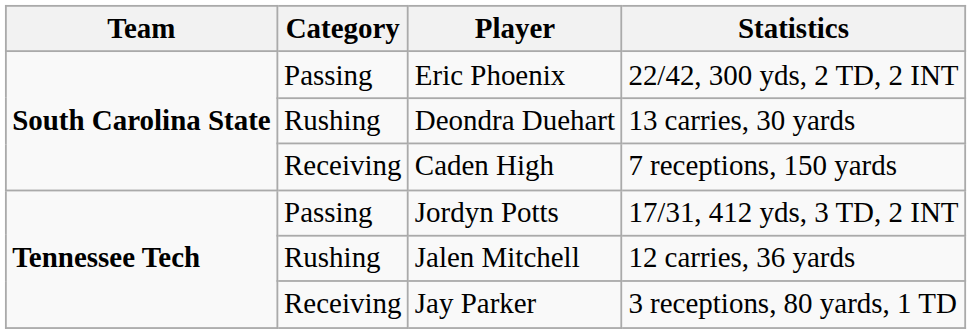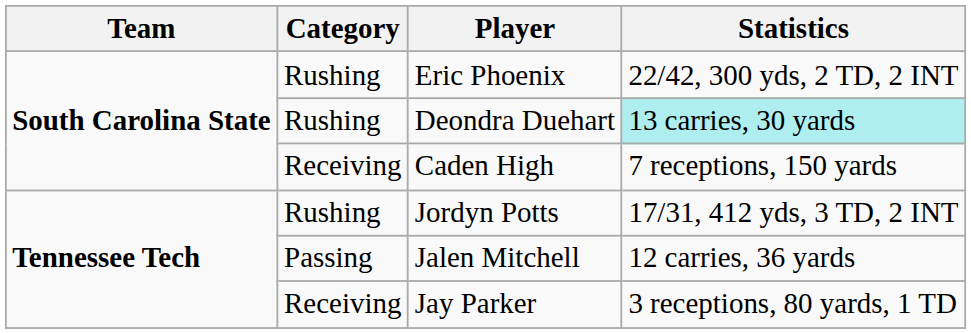Eric Phoenix | Category: Passing -> Rushing
Deondra Duehart | Statistics: no background -> paleturquoise background
Jordyn Potts | Category: Passing -> Rushing
Jalen Mitchell | Category: Rushing -> Passing
